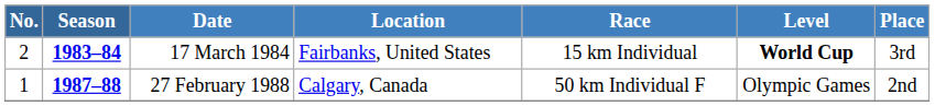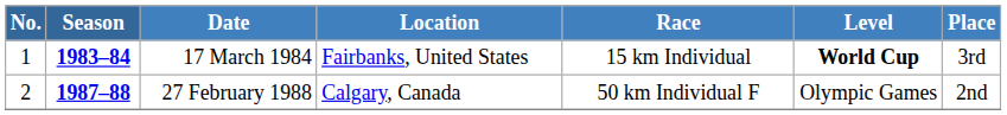17 March 1984 | No.: 2 -> 1
27 February 1988 | No.: 1 -> 2
